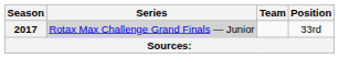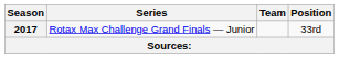2017 | Series: lightgrey background -> no background
